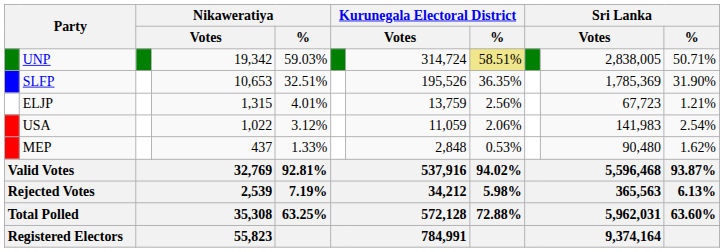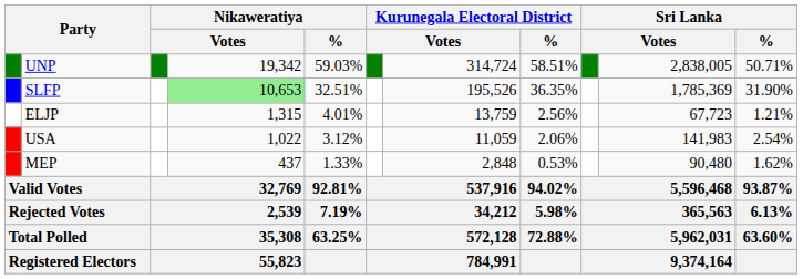UNP | Kurunegala Electoral District / %: khaki background -> no background
SLFP | column 4: no background -> lightgreen background
